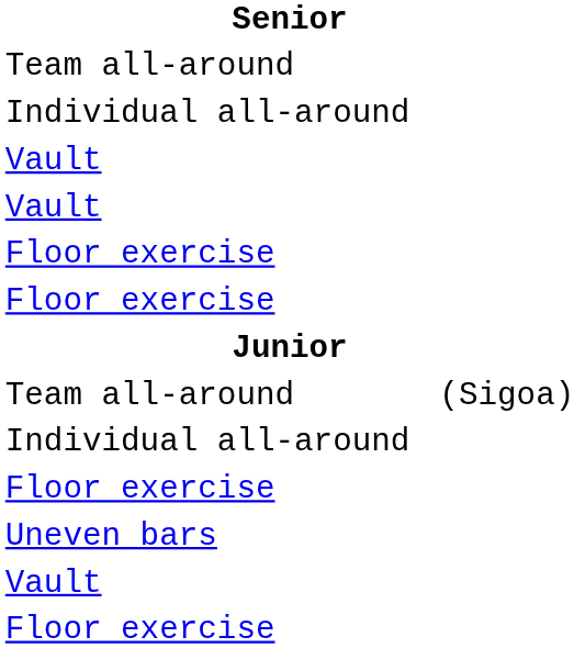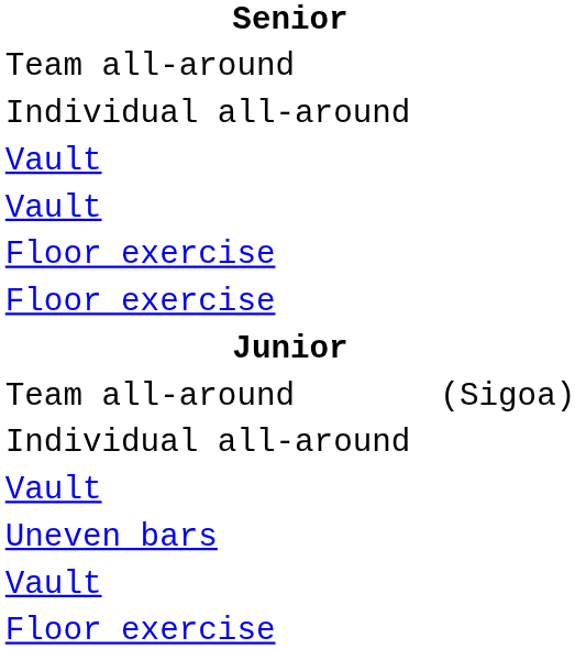row 11 | column 1: Floor exercise -> Vault
